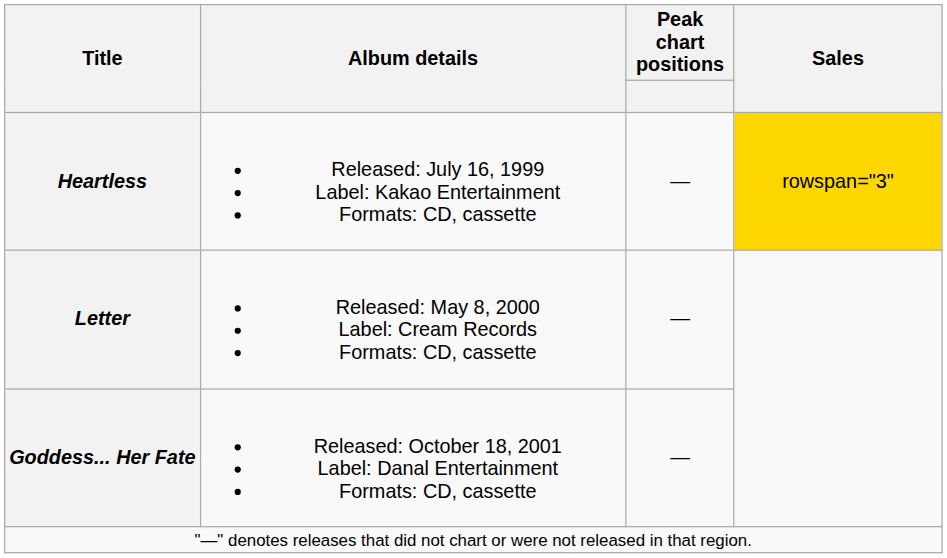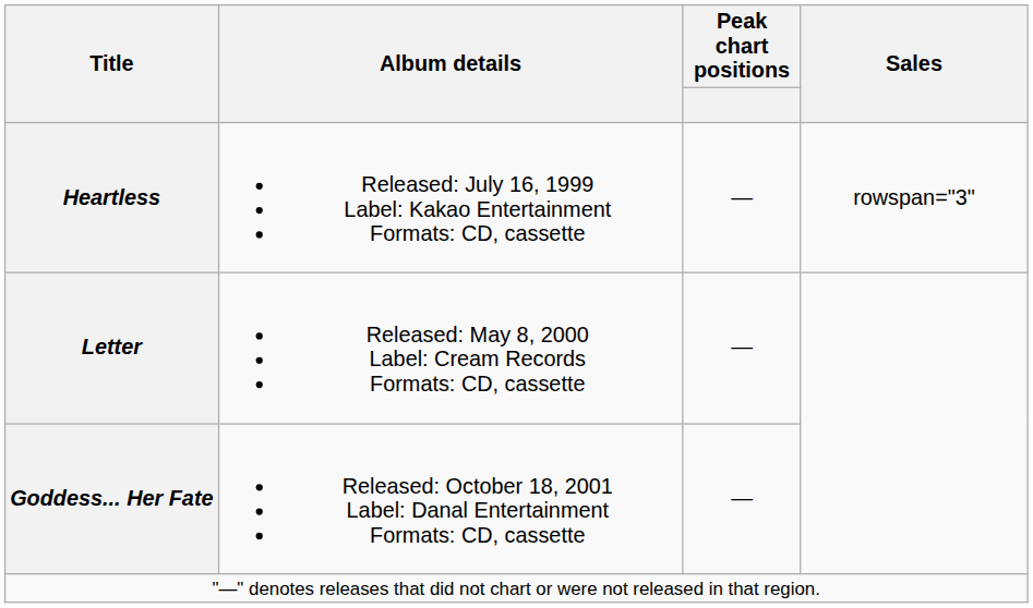Heartless | Sales: gold background -> no background
